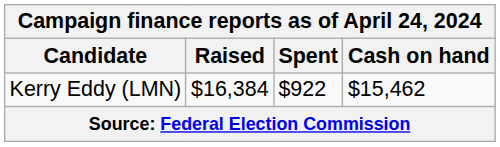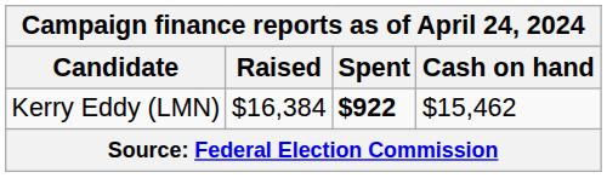Kerry Eddy (LMN) | Spent: normal -> bold
